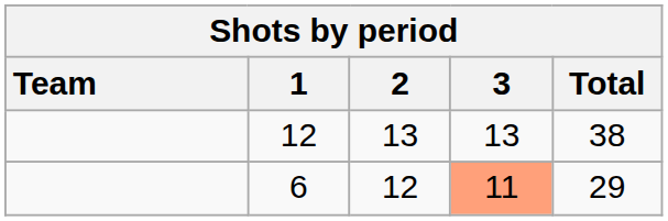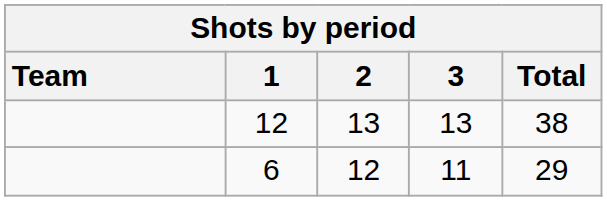6 | 3: lightsalmon background -> no background
